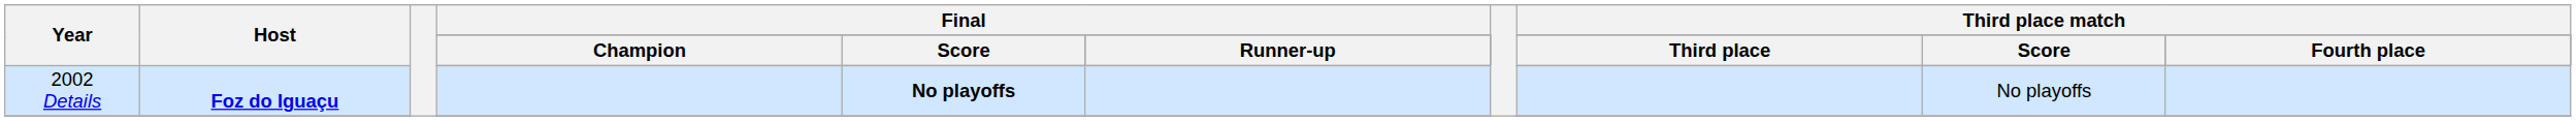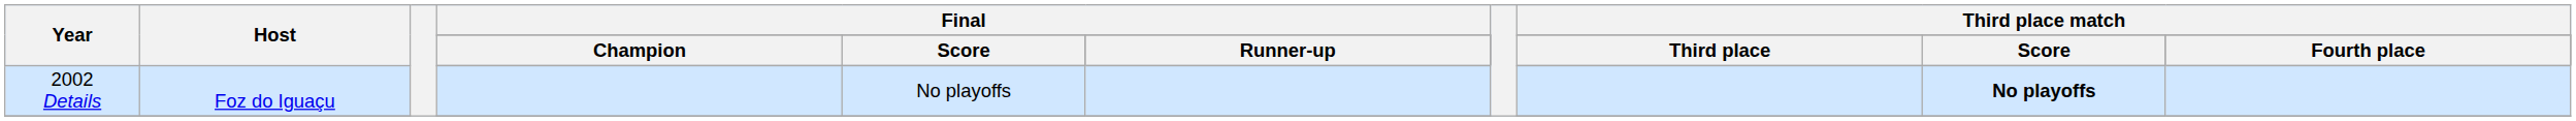2002 Details | Host: bold -> normal
2002 Details | Final / Score: bold -> normal
2002 Details | Third place match / Score: normal -> bold
